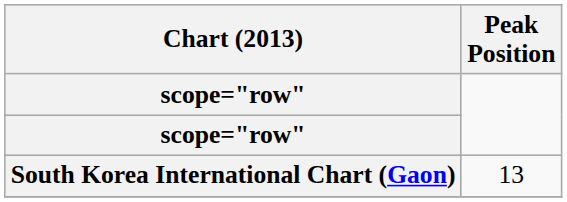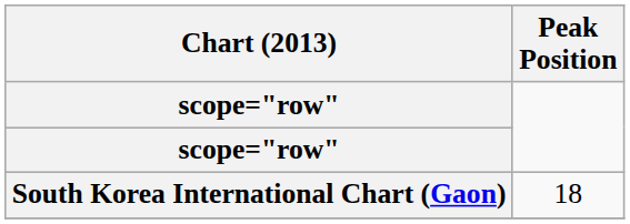South Korea International Chart (Gaon) | Peak Position: 13 -> 18
